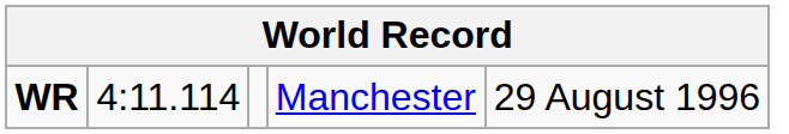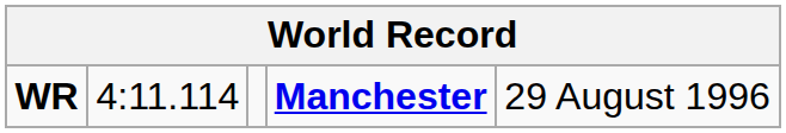WR | column 4: normal -> bold
